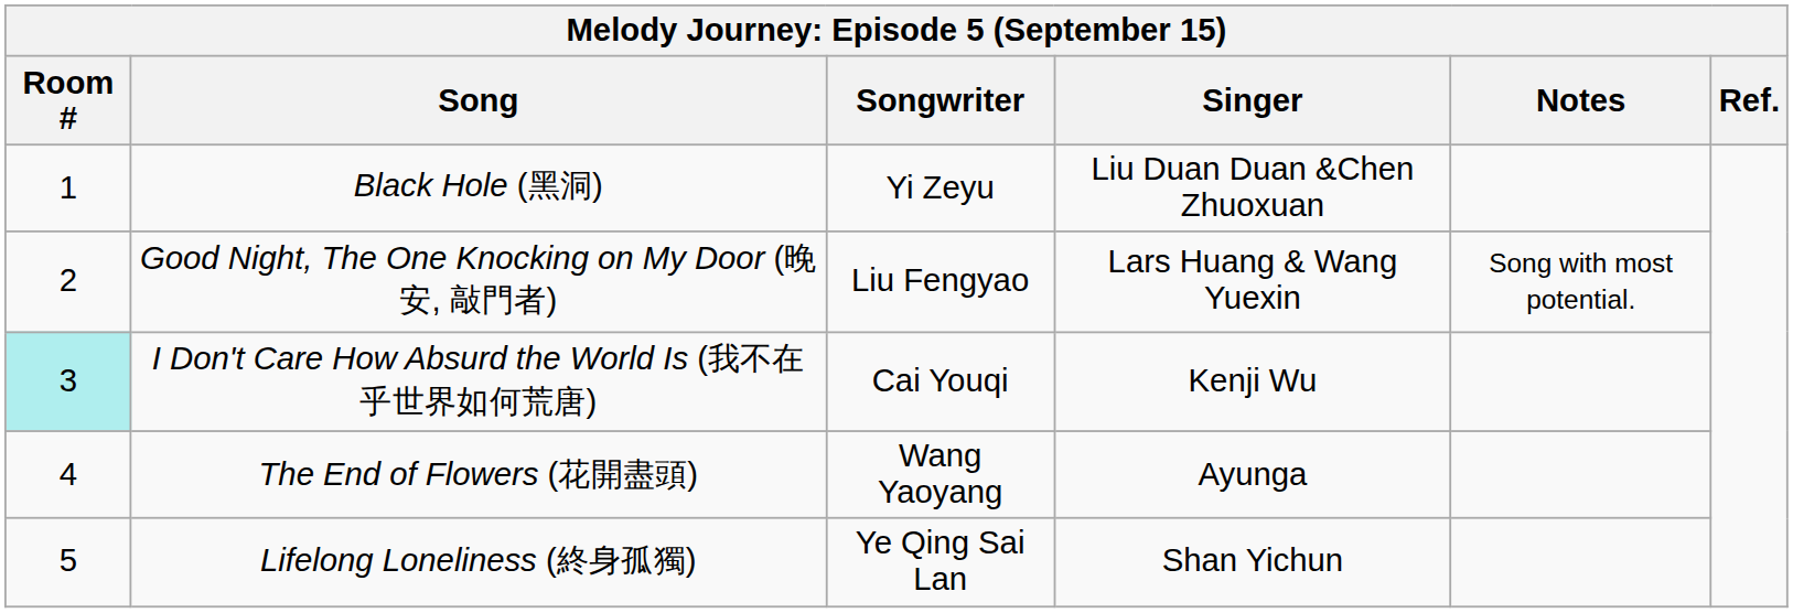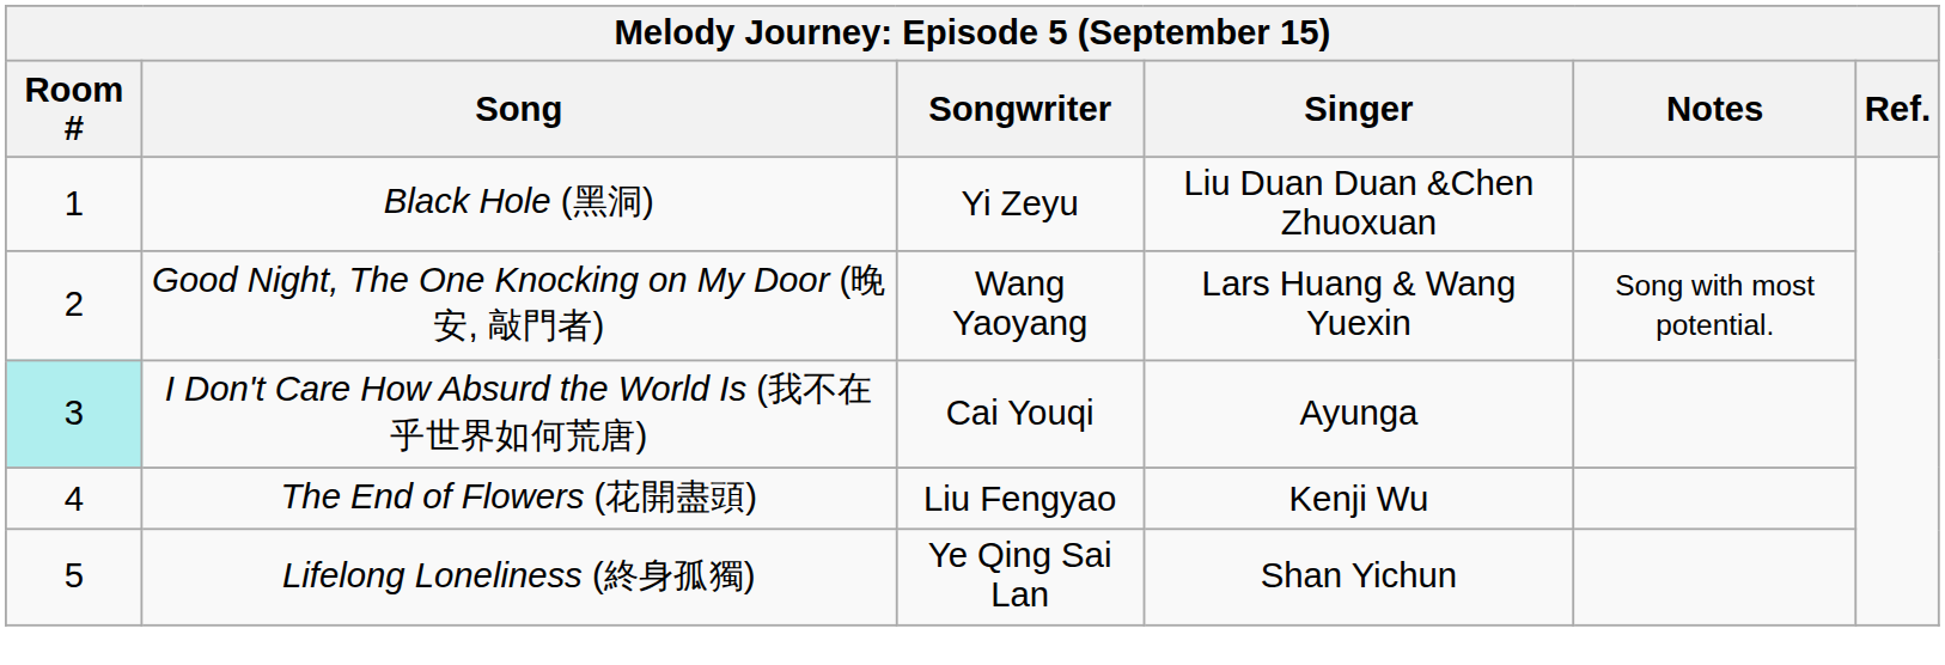Good Night, The One Knocking on My Door (晚安, 敲門者) | Songwriter: Liu Fengyao -> Wang Yaoyang
I Don't Care How Absurd the World Is (我不在乎世界如何荒唐) | Singer: Kenji Wu -> Ayunga
The End of Flowers (花開盡頭) | Songwriter: Wang Yaoyang -> Liu Fengyao
The End of Flowers (花開盡頭) | Singer: Ayunga -> Kenji Wu
